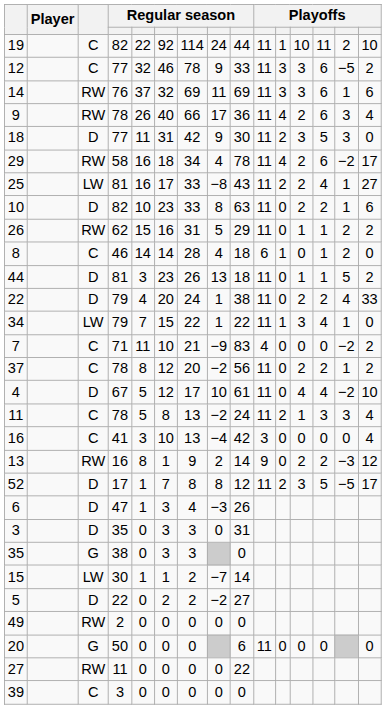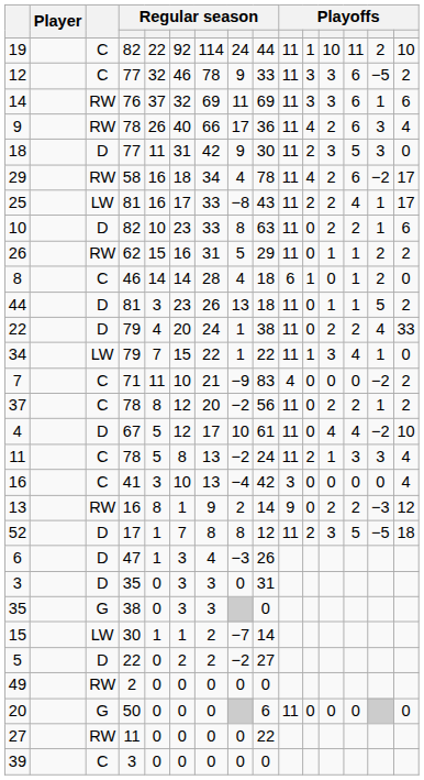25 | column 15: 27 -> 17
52 | column 15: 17 -> 18
